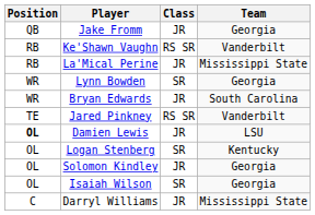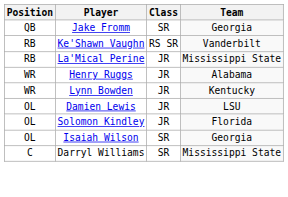Jake Fromm | Class: JR -> SR
+ row: WR | Henry Ruggs | JR | Alabama
Lynn Bowden | Class: SR -> JR
Lynn Bowden | Team: Georgia -> Kentucky
- row: WR | Bryan Edwards | JR | South Carolina
- row: TE | Jared Pinkney | RS SR | Vanderbilt
Damien Lewis | Position: bold -> normal
- row: OL | Logan Stenberg | SR | Kentucky
Solomon Kindley | Team: Georgia -> Florida
Darryl Williams | Class: JR -> SR
